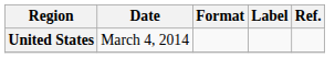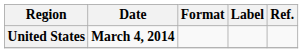United States | Date: normal -> bold
